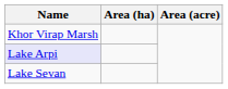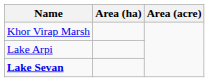Lake Arpi | Name: lavender background -> no background
Lake Sevan | Name: normal -> bold
